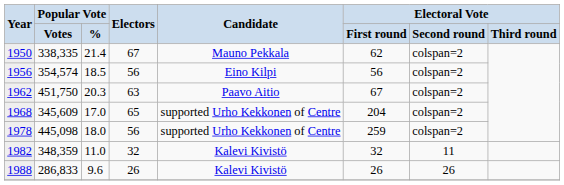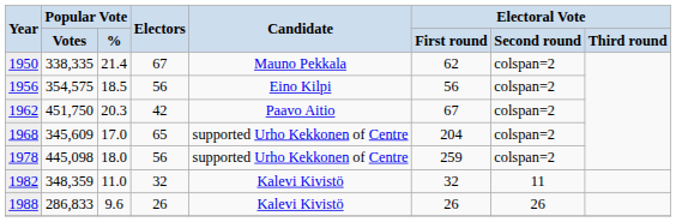1956 | Popular Vote / Votes: 354,574 -> 354,575
1962 | Electors: 63 -> 42
